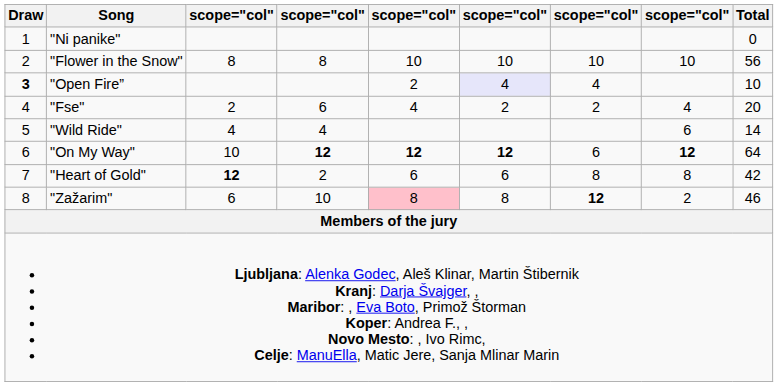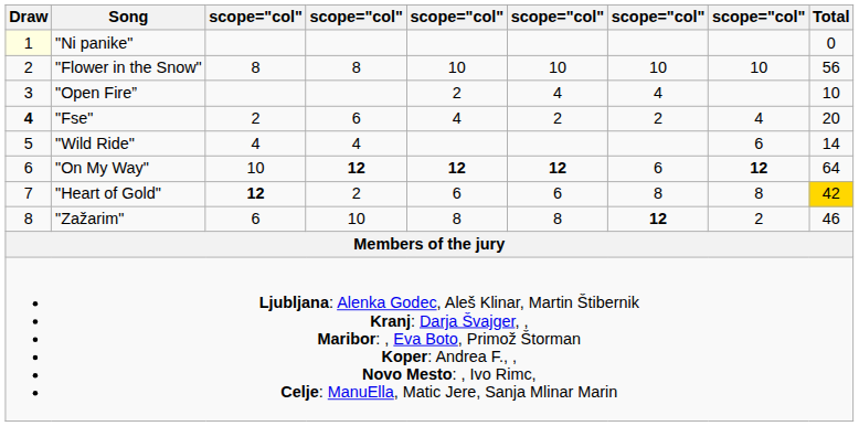"Ni panike" | Draw: no background -> lightyellow background
"Open Fire” | Draw: bold -> normal
"Open Fire” | column 6: lavender background -> no background
"Fse" | Draw: normal -> bold
"Heart of Gold" | Total: no background -> gold background
"Zažarim" | column 5: pink background -> no background
